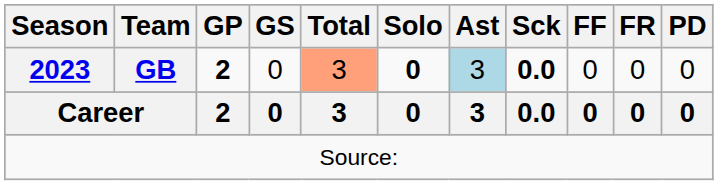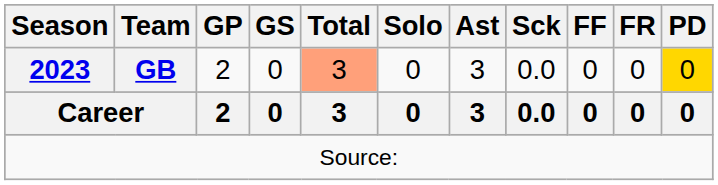2023 | GP: bold -> normal
2023 | Solo: bold -> normal
2023 | Ast: lightblue background -> no background
2023 | Sck: bold -> normal
2023 | PD: no background -> gold background
